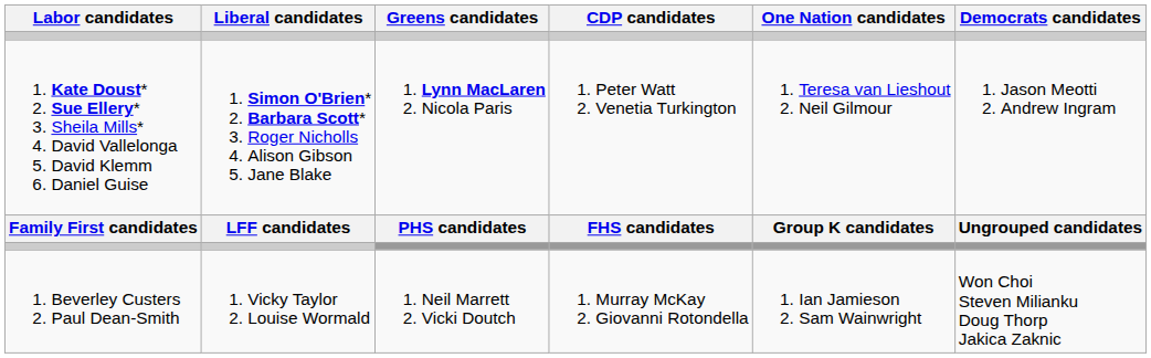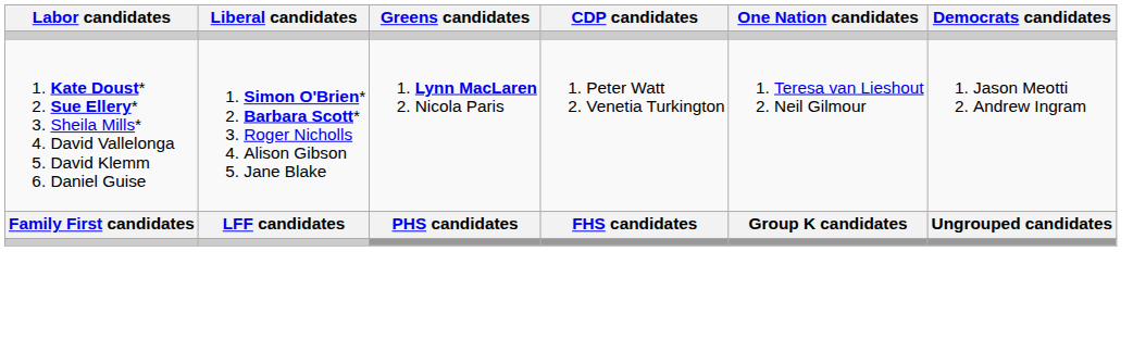- row: Beverley Custers Paul Dean-Smith | Vicky Taylor Louise Wormald | Neil Marrett Vicki Doutch | Murray McKay Giovanni Rotondella | Ian Jamieson Sam Wainwright | Won Choi Steven Milianku Doug Thorp Jakica Zaknic
